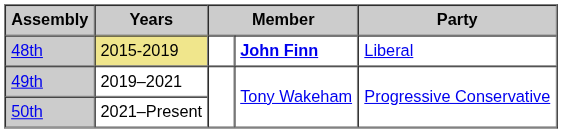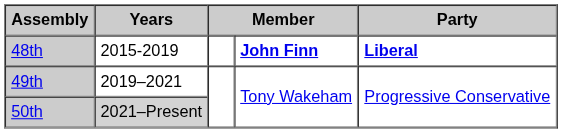48th | Years: khaki background -> no background
48th | Party: normal -> bold
50th | Years: no background -> lightgrey background
